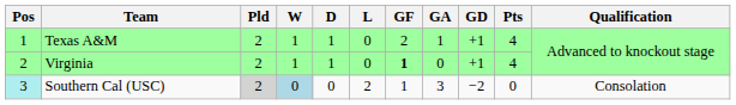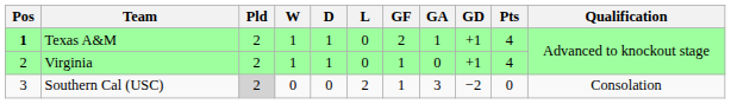Texas A&M | Pos: normal -> bold
Virginia | GF: bold -> normal
Southern Cal (USC) | Pos: paleturquoise background -> no background
Southern Cal (USC) | W: lightblue background -> no background
